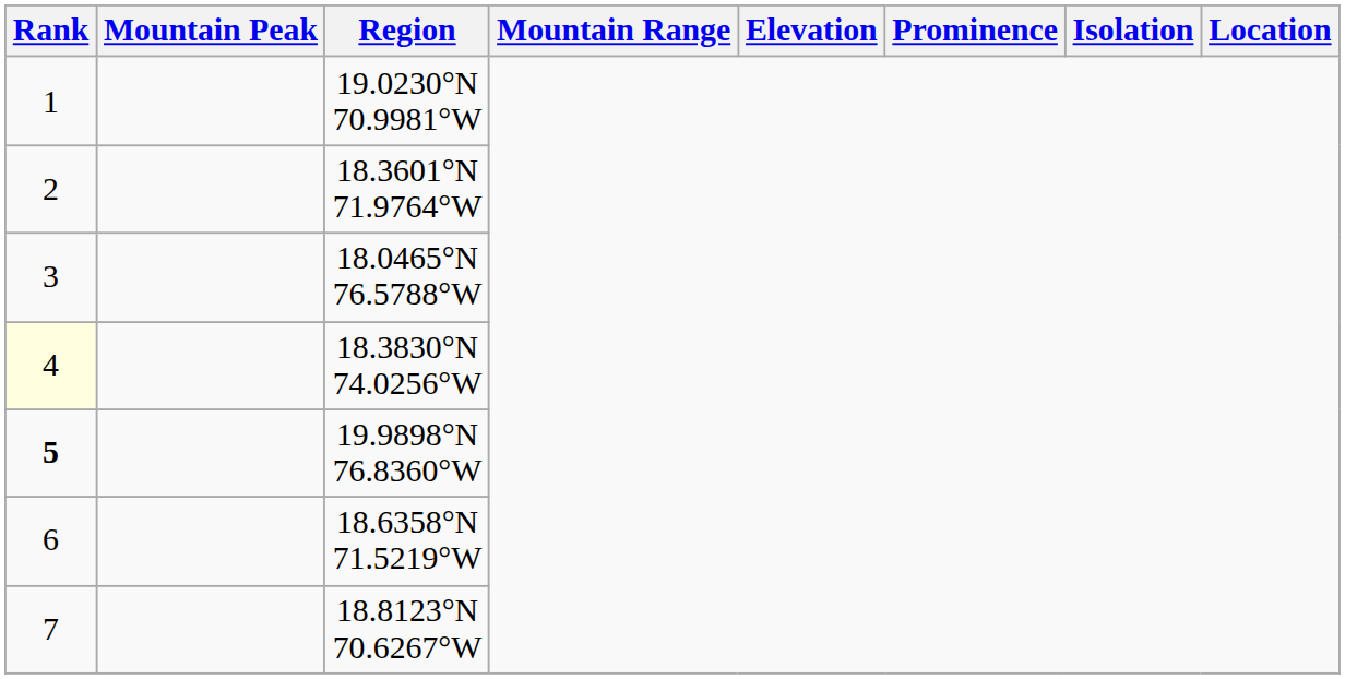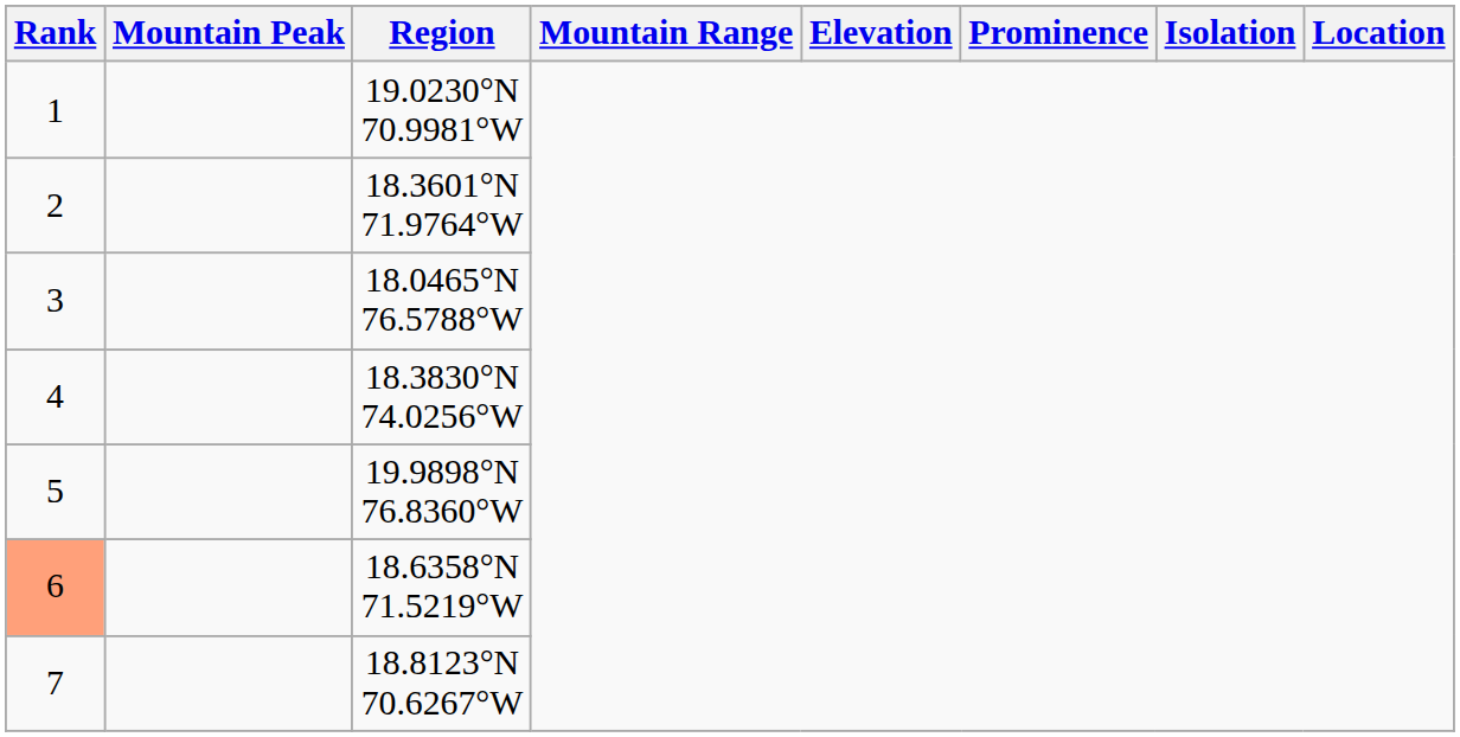18.3830°N 74.0256°W | Rank: lightyellow background -> no background
19.9898°N 76.8360°W | Rank: bold -> normal
18.6358°N 71.5219°W | Rank: no background -> lightsalmon background
